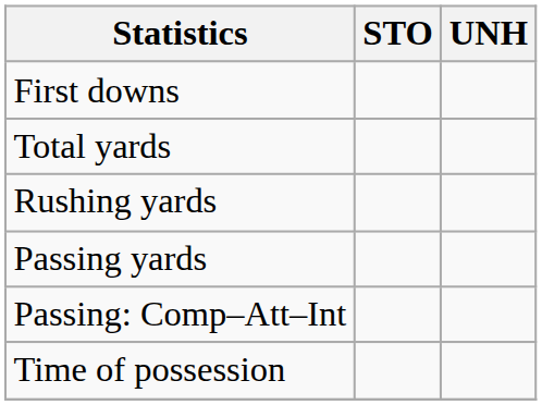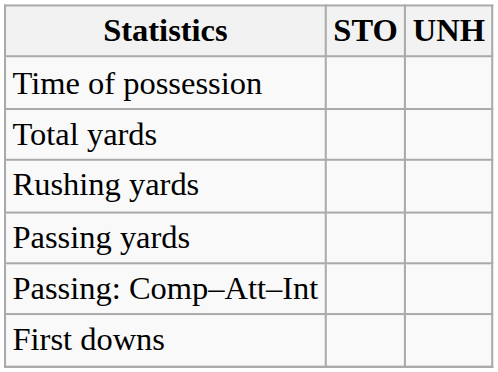rows swapped: First downs <-> Time of possession
